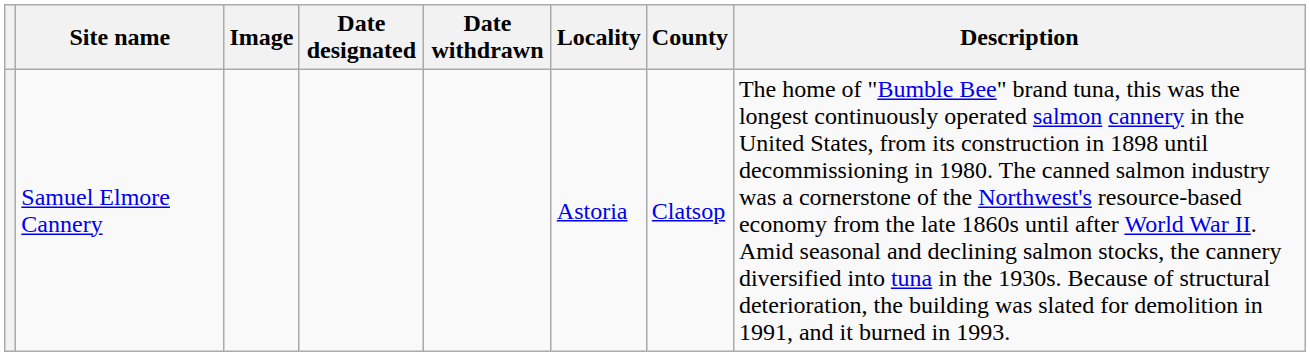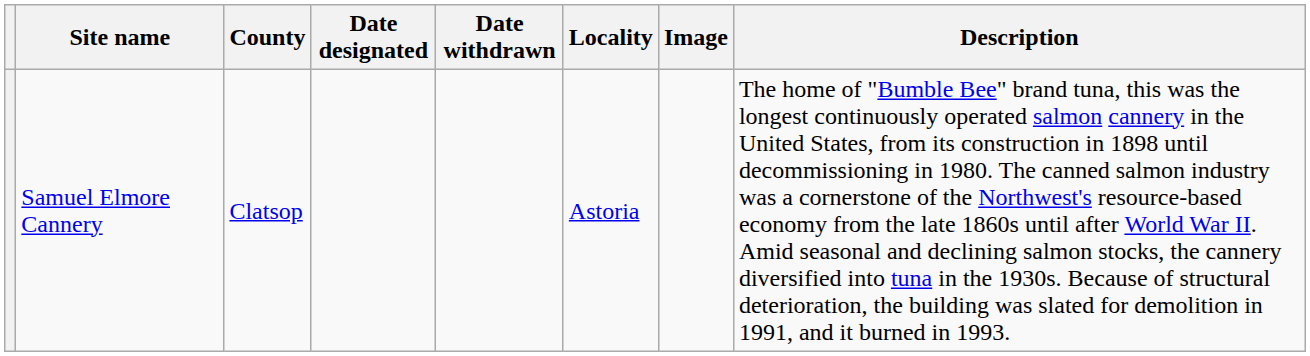columns swapped: Image <-> County
